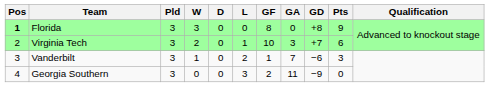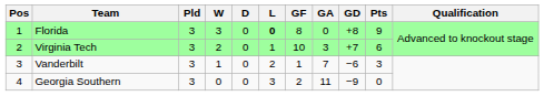Florida | Pos: bold -> normal
Florida | L: normal -> bold
